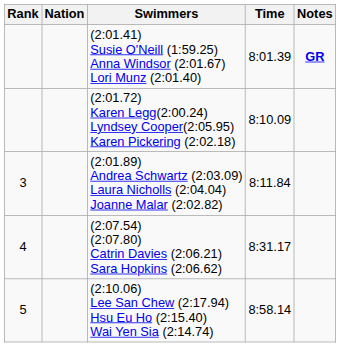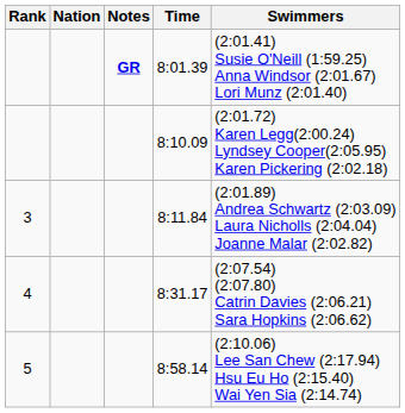columns swapped: Swimmers <-> Notes
